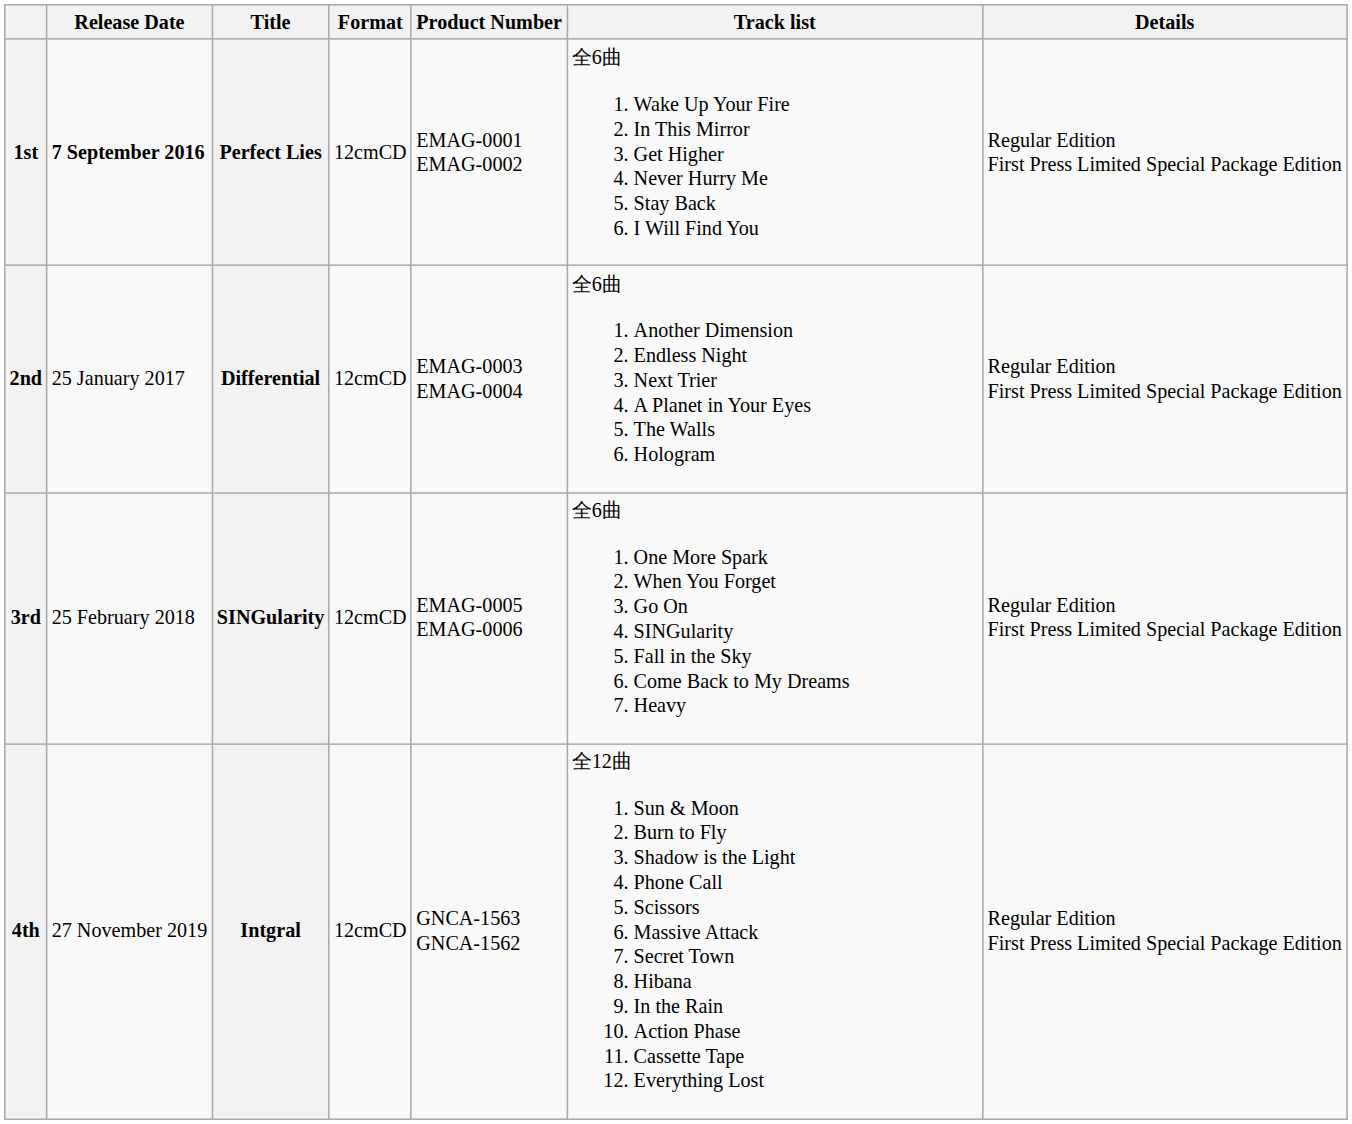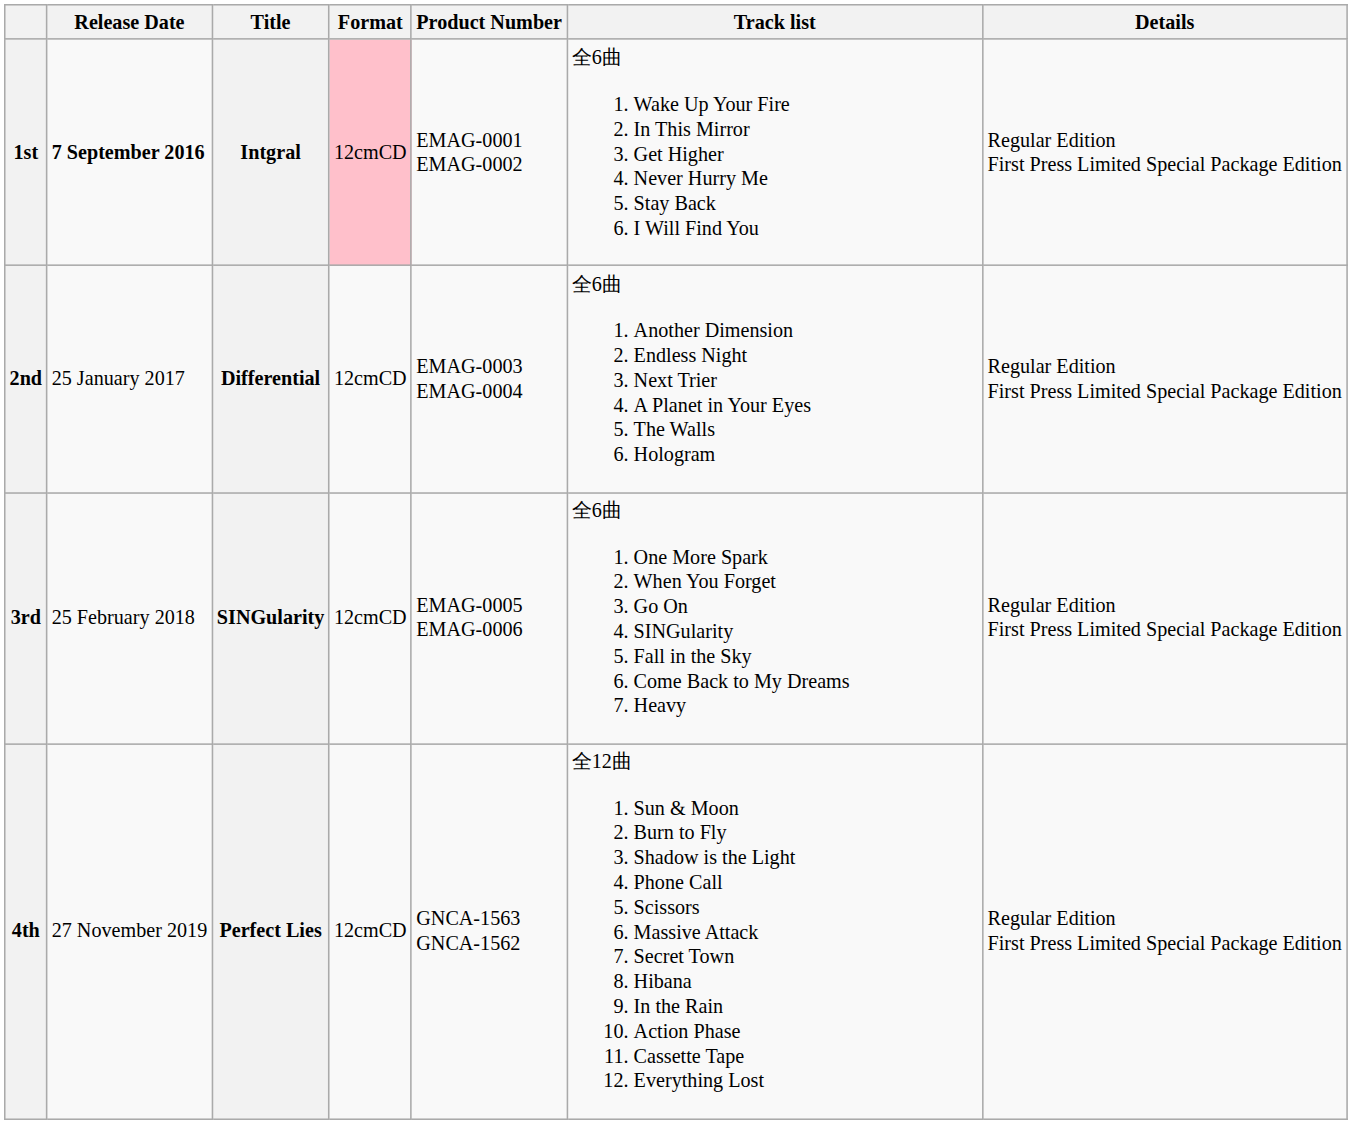1st | Title: Perfect Lies -> Intgral
1st | Format: no background -> pink background
4th | Title: Intgral -> Perfect Lies
